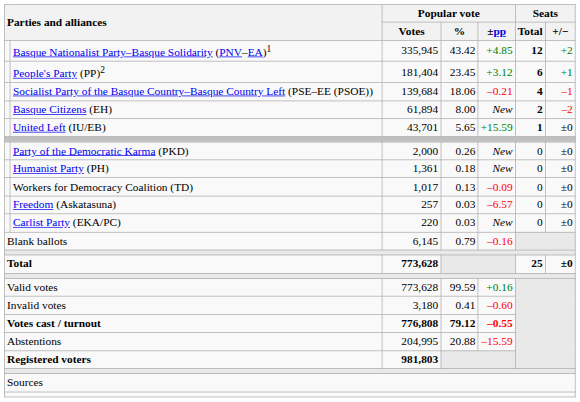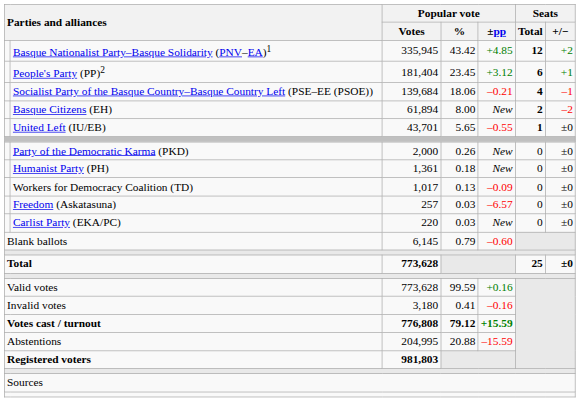United Left (IU/EB) | Popular vote / ±pp: +15.59 -> –0.55
Blank ballots | Popular vote / ±pp: –0.16 -> –0.60
Invalid votes | Popular vote / ±pp: –0.60 -> –0.16
Votes cast / turnout | Popular vote / ±pp: –0.55 -> +15.59
